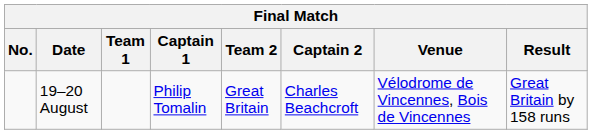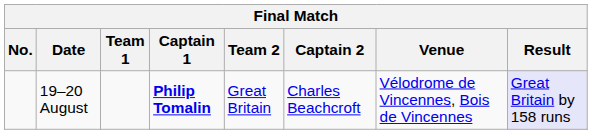19–20 August | Captain 1: normal -> bold
19–20 August | Result: no background -> lavender background
